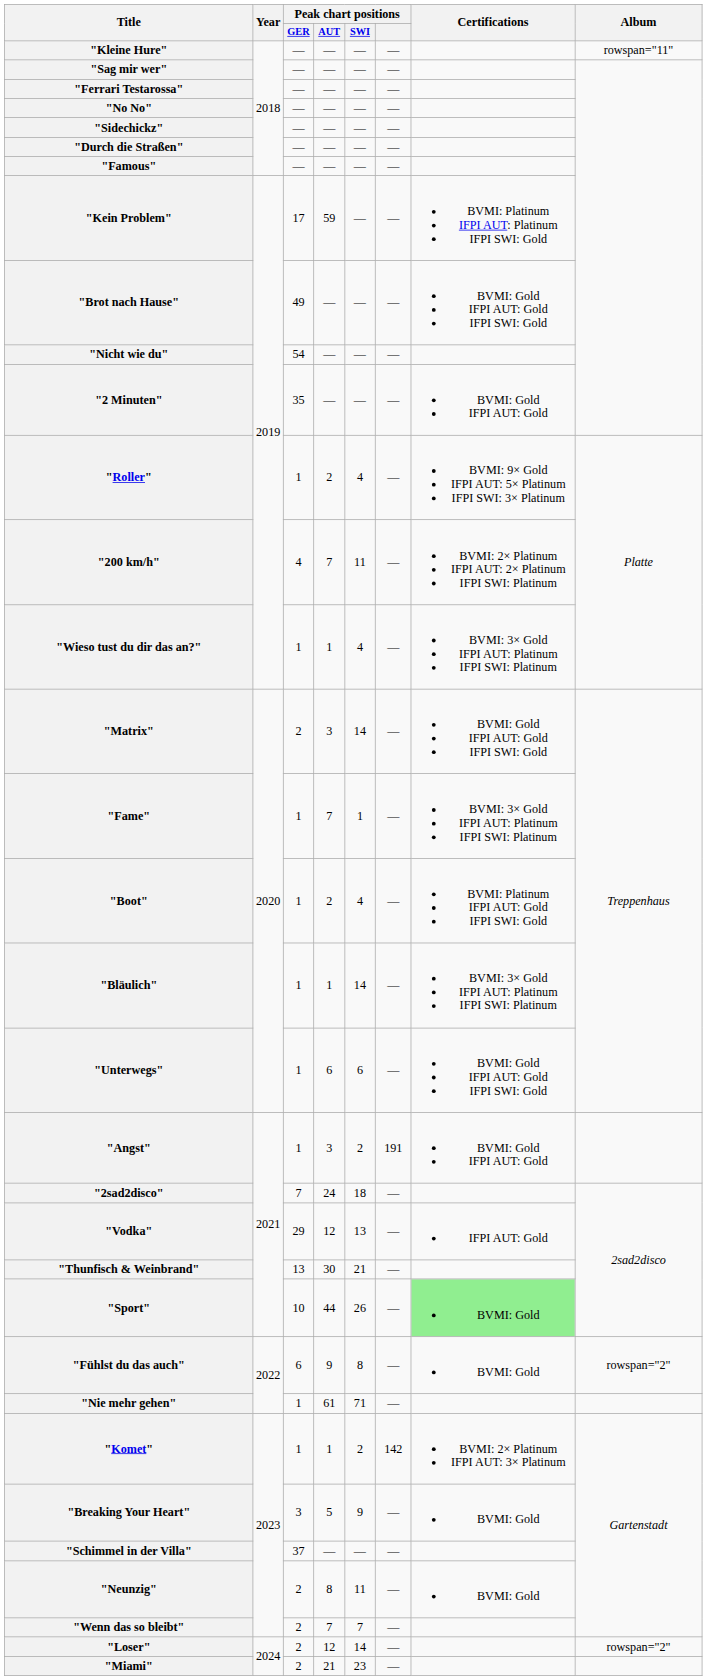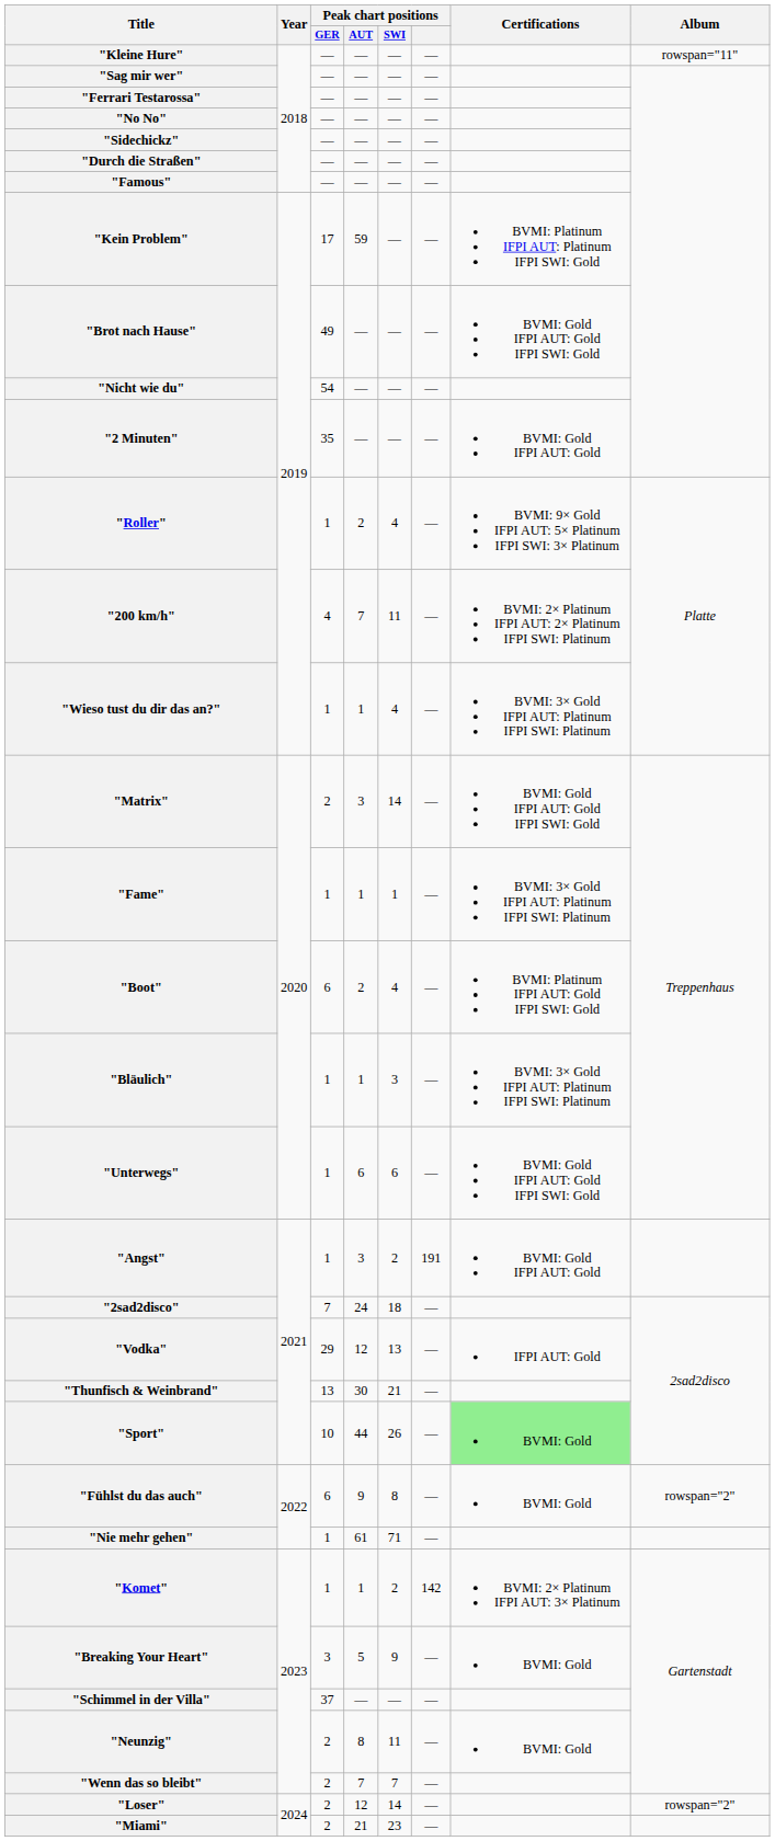"Fame" | Peak chart positions / AUT: 7 -> 1
"Boot" | Peak chart positions / GER: 1 -> 6
"Bläulich" | Peak chart positions / SWI: 14 -> 3
